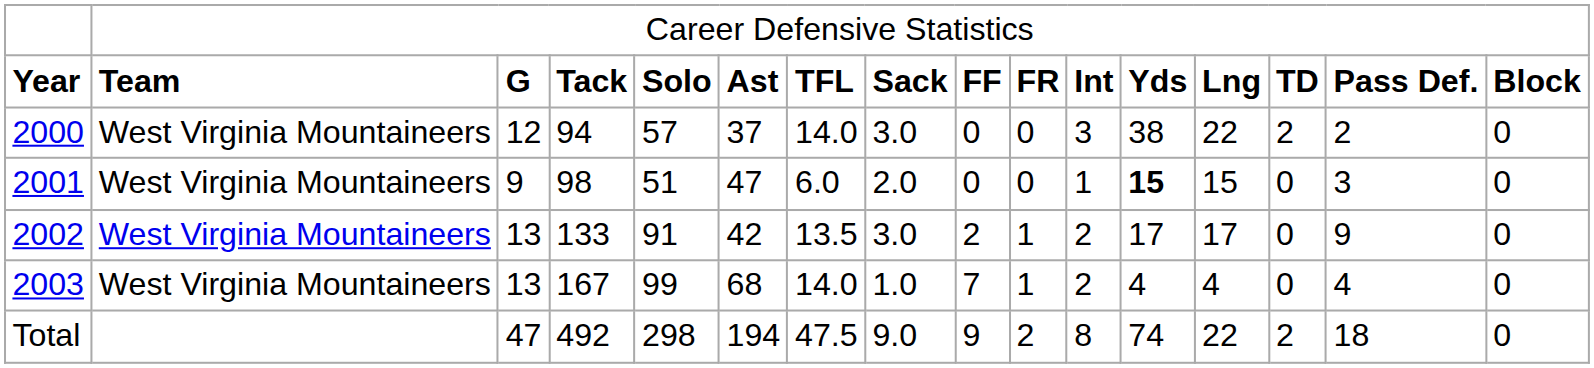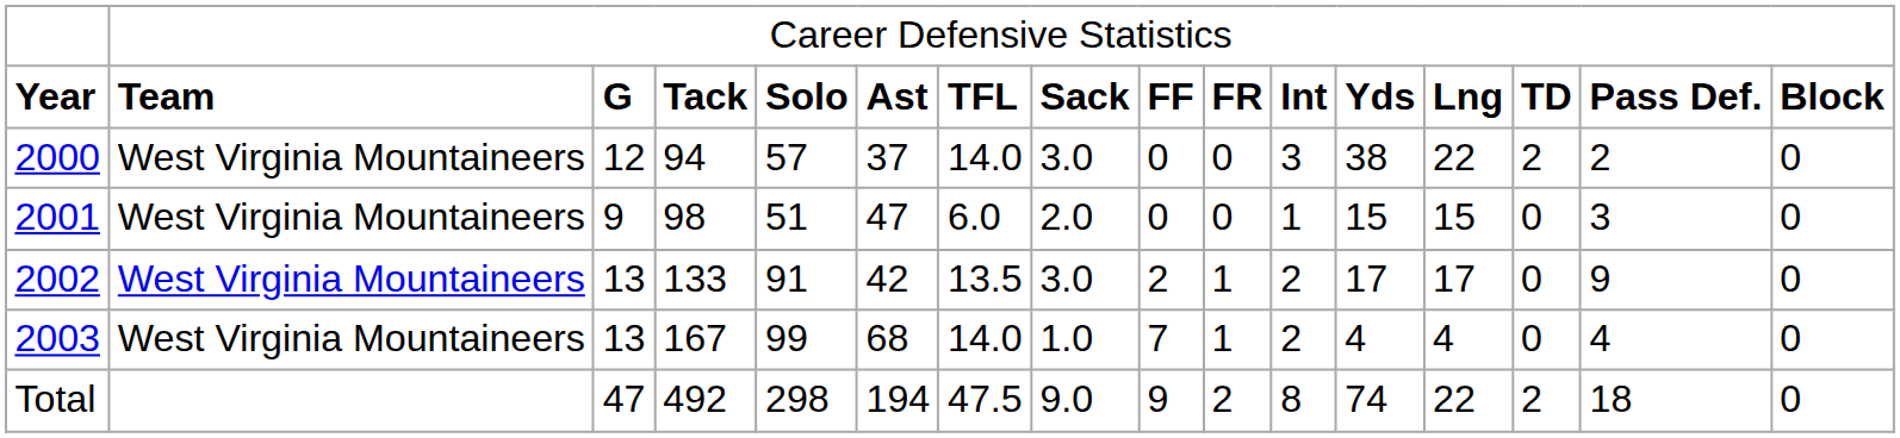2001 | column 12: bold -> normal
